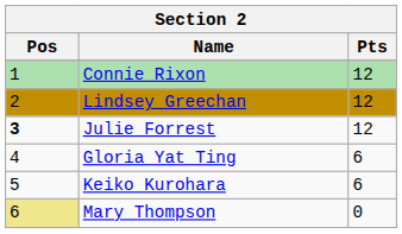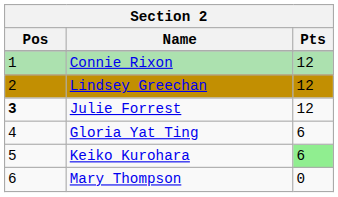Keiko Kurohara | Pts: no background -> lightgreen background
Mary Thompson | Pos: khaki background -> no background
